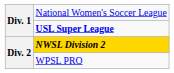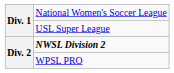USL Super League | column 2: bold -> normal
NWSL Division 2 | column 2: gold background -> no background
